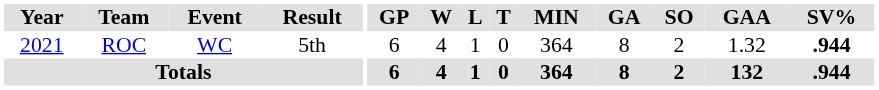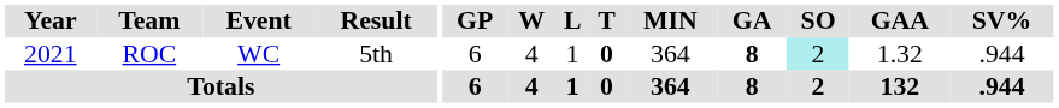ROC | T: normal -> bold
ROC | GA: normal -> bold
ROC | SO: no background -> paleturquoise background
ROC | SV%: bold -> normal
